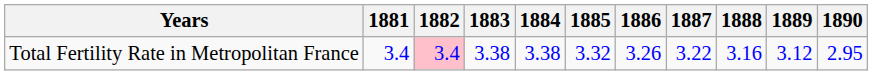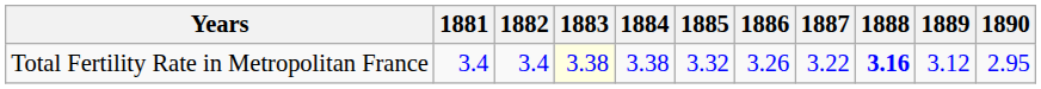row 2 | 1882: pink background -> no background
row 2 | 1883: no background -> lightyellow background
row 2 | 1888: normal -> bold
